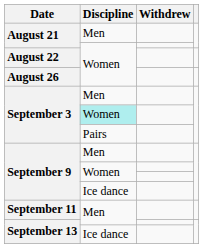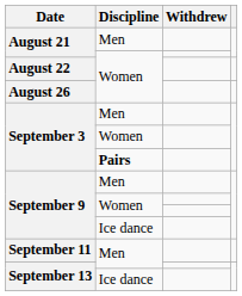September 3 / Women | Discipline: paleturquoise background -> no background
September 3 / Pairs | Discipline: normal -> bold
